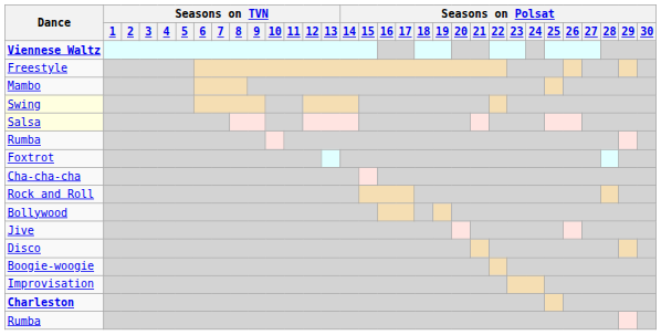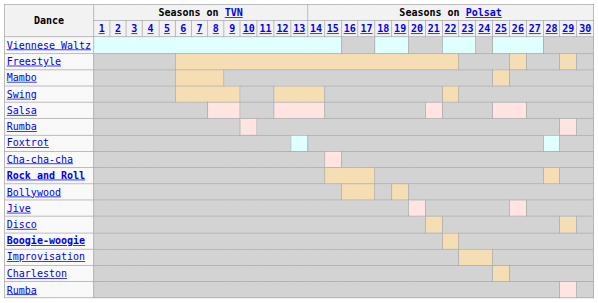Viennese Waltz | Dance: bold -> normal
Swing | Dance: lightyellow background -> no background
Salsa | Dance: lightyellow background -> no background
Rock and Roll | Dance: normal -> bold
Boogie-woogie | Dance: normal -> bold
Charleston | Dance: bold -> normal
